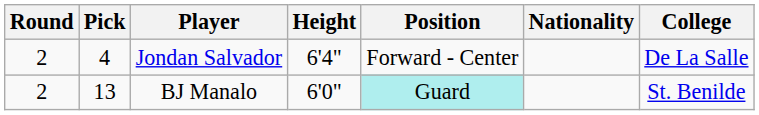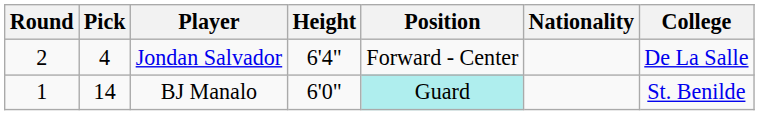BJ Manalo | Round: 2 -> 1
BJ Manalo | Pick: 13 -> 14
